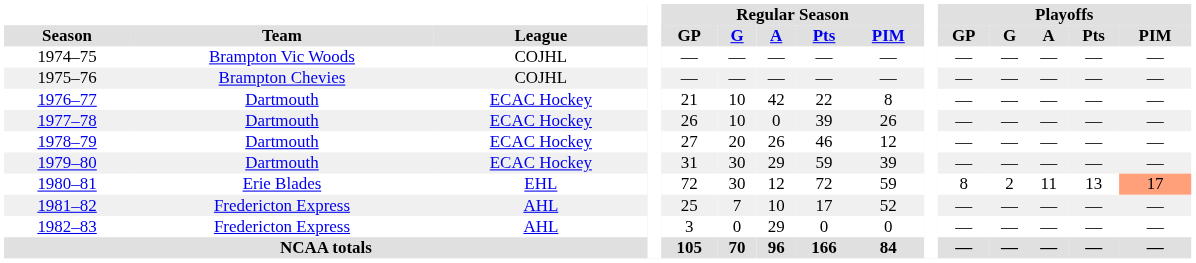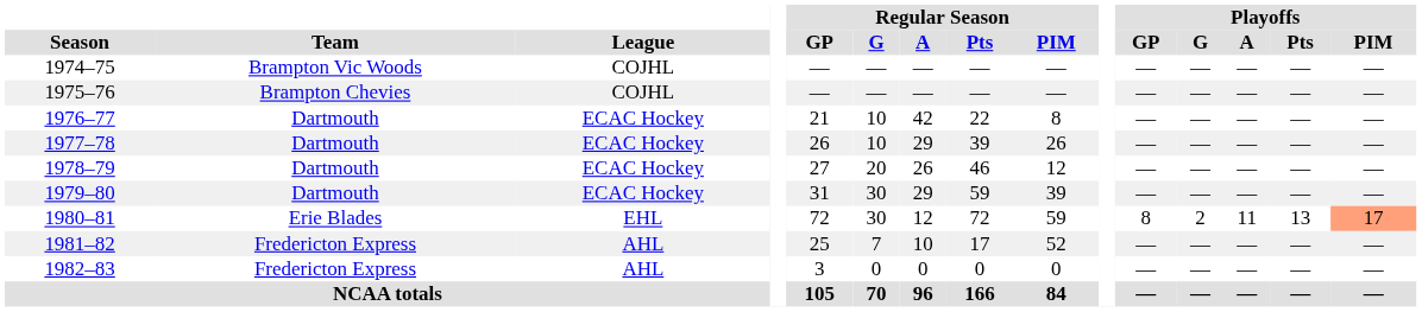1977–78 | Regular Season / A: 0 -> 29
1982–83 | Regular Season / A: 29 -> 0
